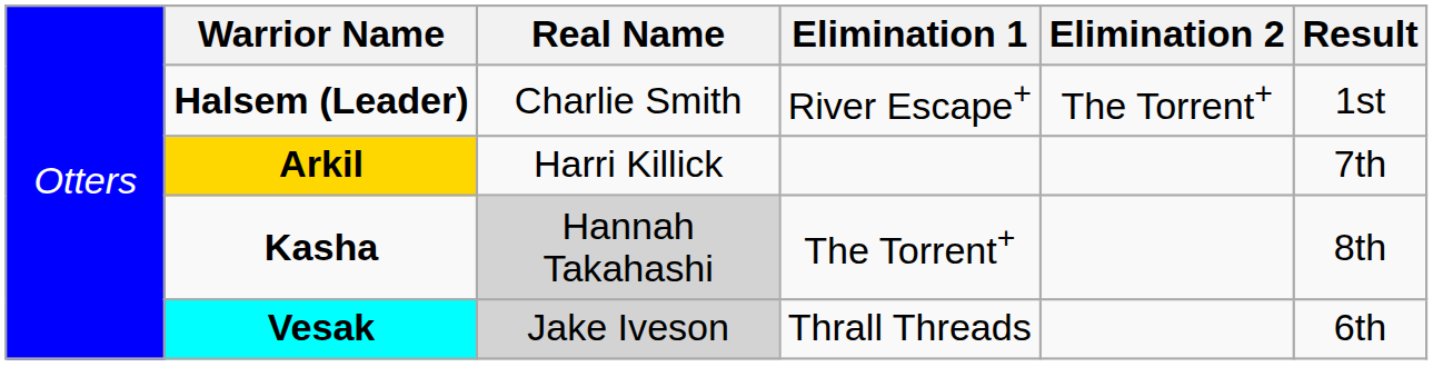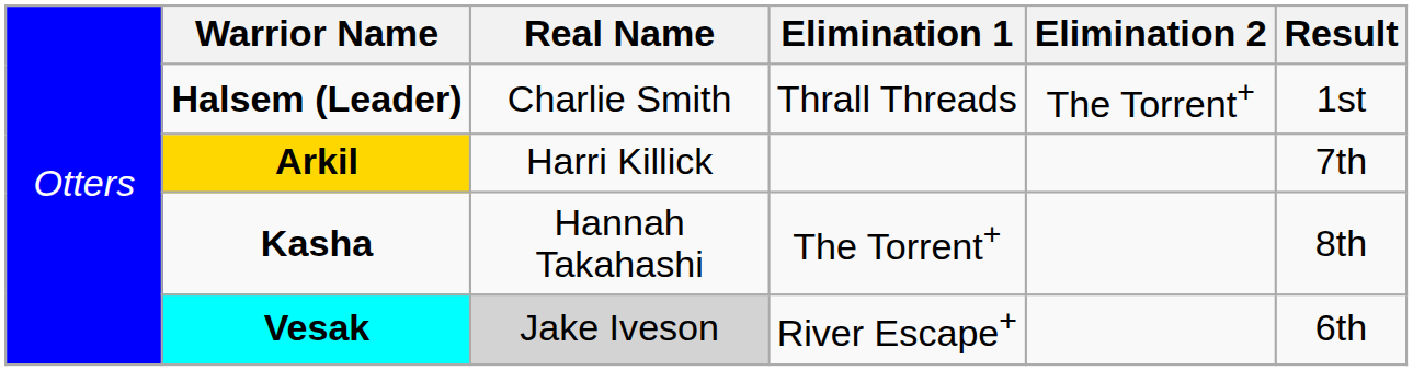Halsem (Leader) | column 4: River Escape+ -> Thrall Threads
Kasha | column 3: lightgrey background -> no background
Vesak | column 4: Thrall Threads -> River Escape+
